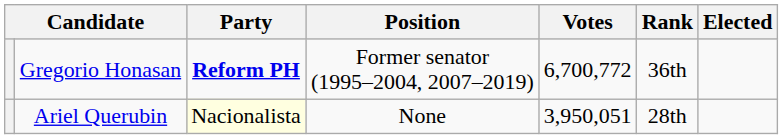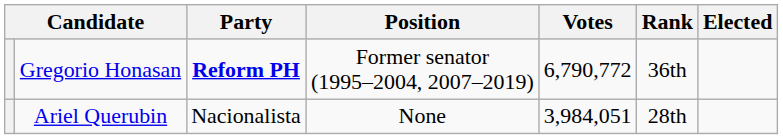Gregorio Honasan | Votes: 6,700,772 -> 6,790,772
Ariel Querubin | Party: lightyellow background -> no background
Ariel Querubin | Votes: 3,950,051 -> 3,984,051
